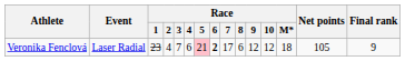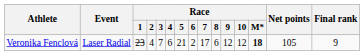Veronika Fenclová | Race / 5: pink background -> no background
Veronika Fenclová | Race / 6: bold -> normal
Veronika Fenclová | Race / M*: normal -> bold
